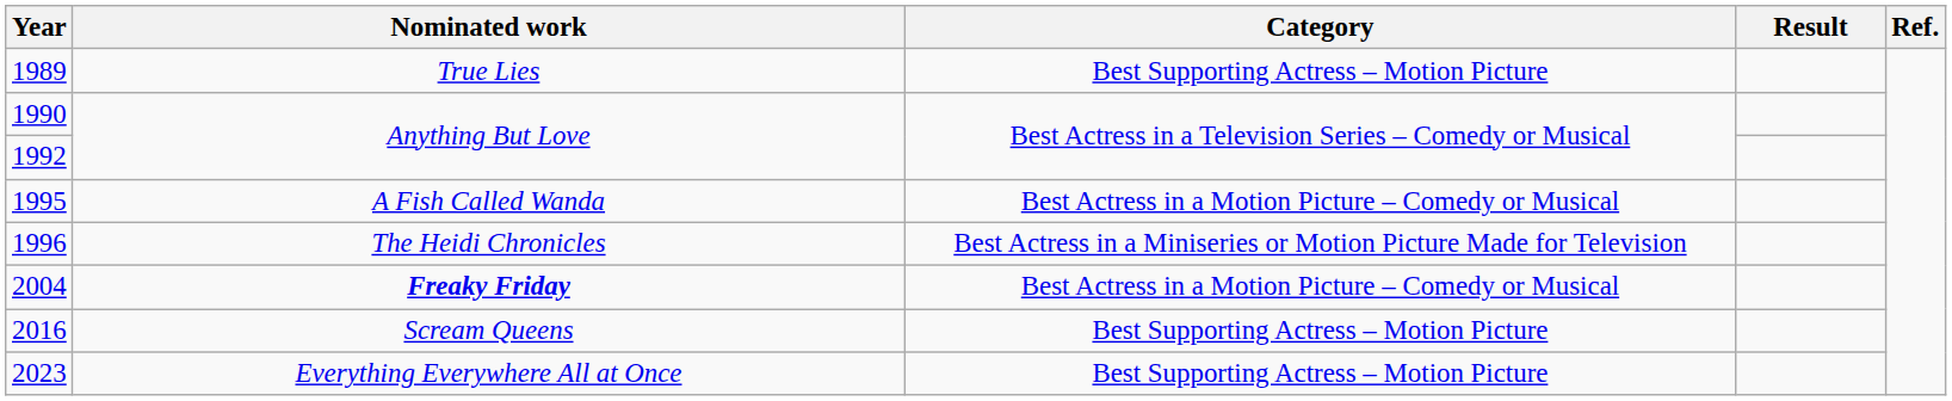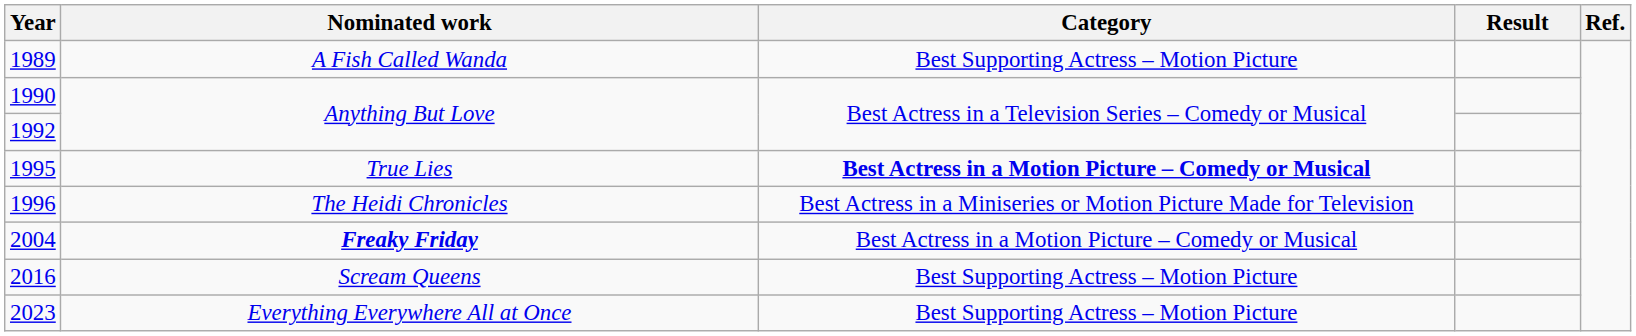1989 | Nominated work: True Lies -> A Fish Called Wanda
1995 | Nominated work: A Fish Called Wanda -> True Lies
1995 | Category: normal -> bold
